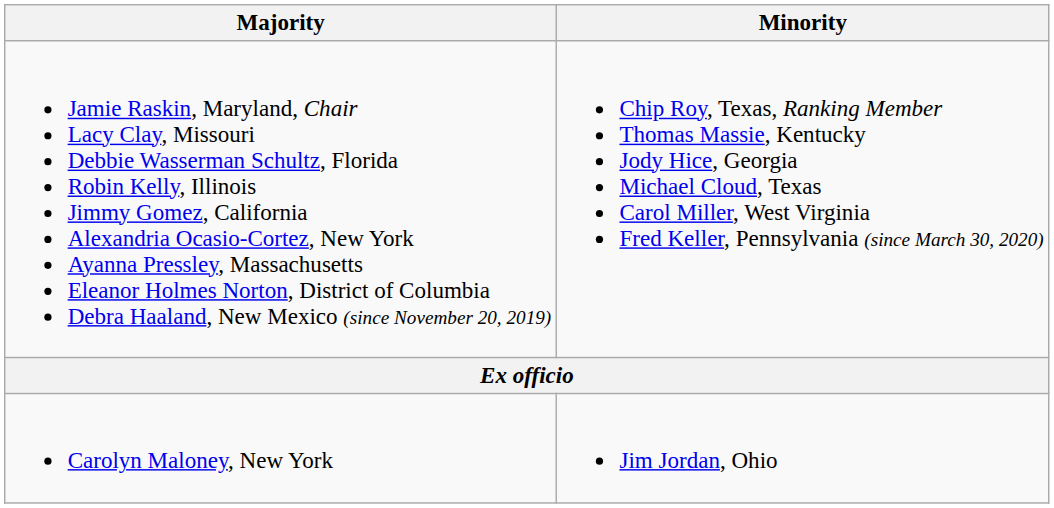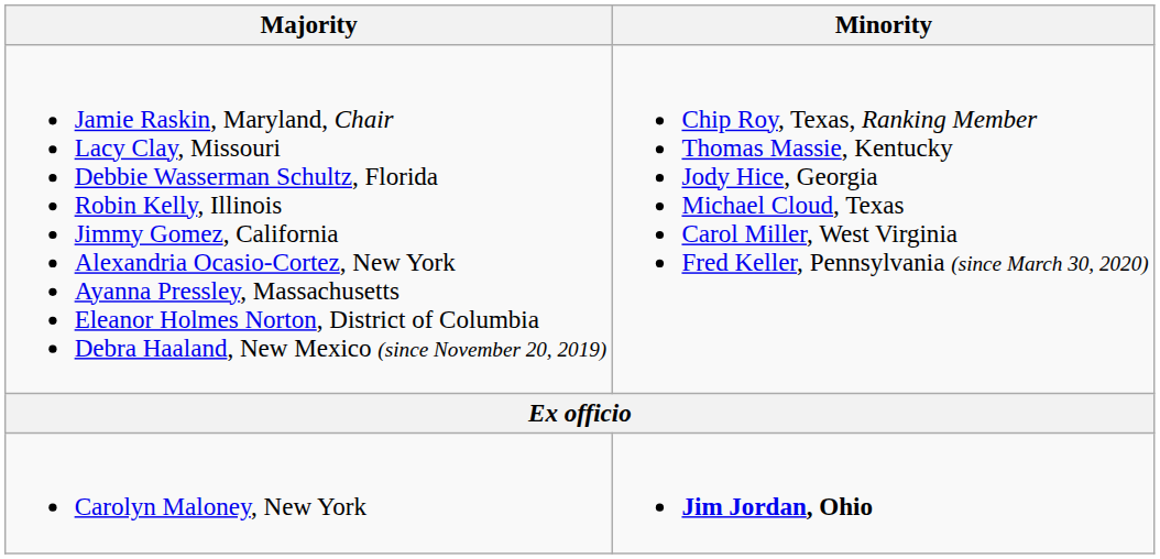Carolyn Maloney, New York | Minority: normal -> bold
